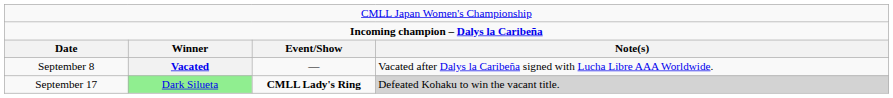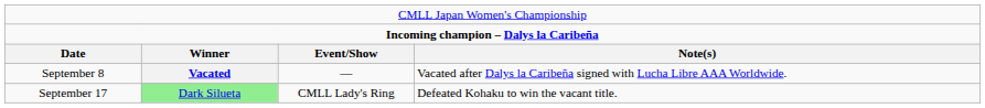September 17 | column 3: bold -> normal
September 17 | column 4: lightgrey background -> no background
